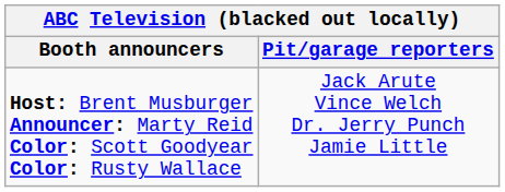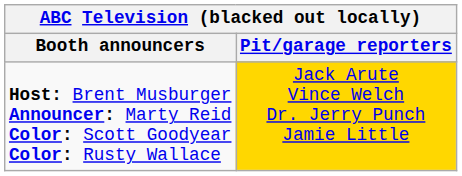row 3 | Pit/garage reporters: no background -> gold background
